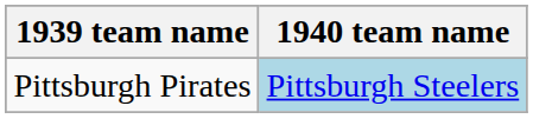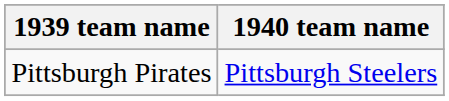Pittsburgh Pirates | 1940 team name: lightblue background -> no background
